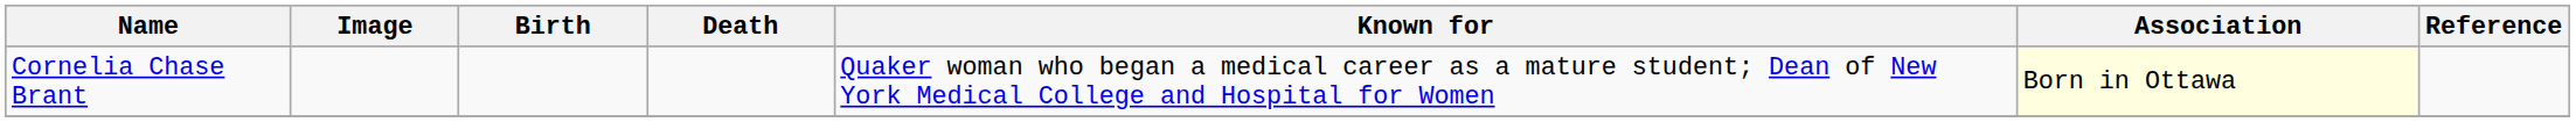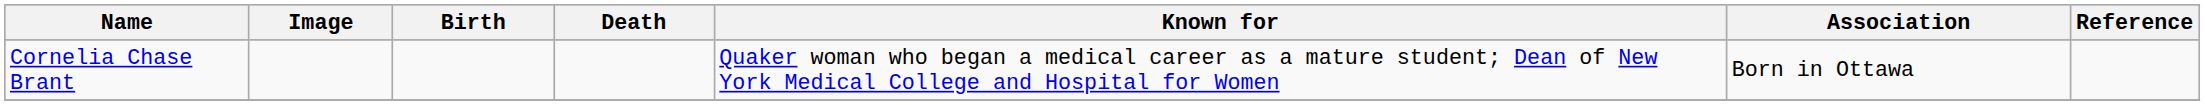Cornelia Chase Brant | Association: lightyellow background -> no background
